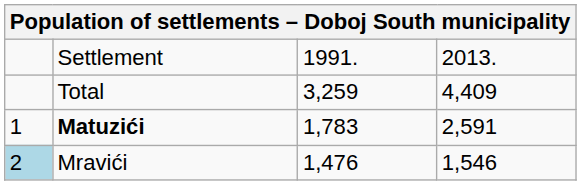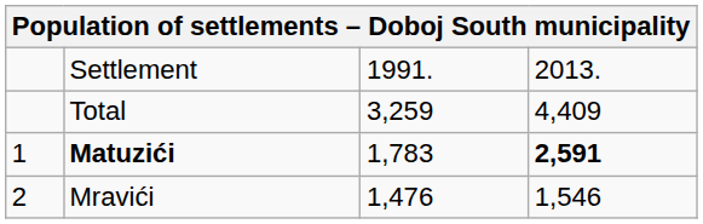Matuzići | column 4: normal -> bold
Mravići | column 1: lightblue background -> no background
